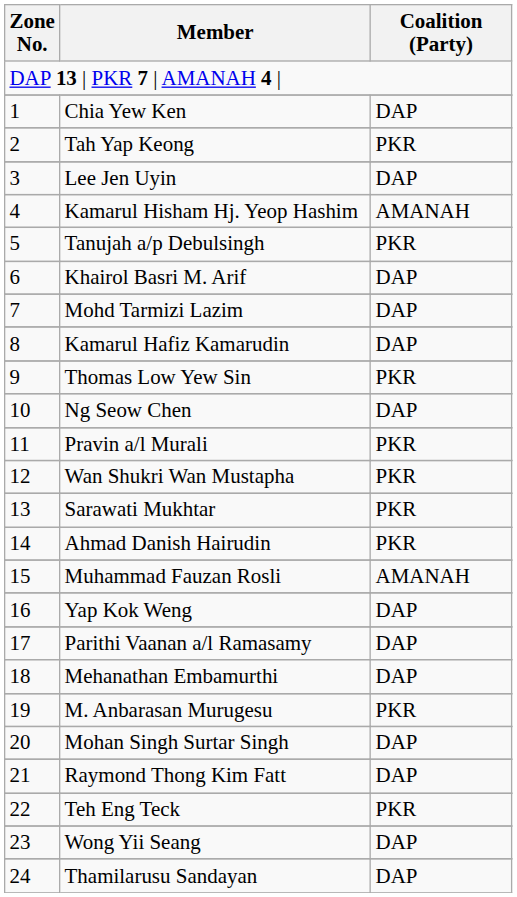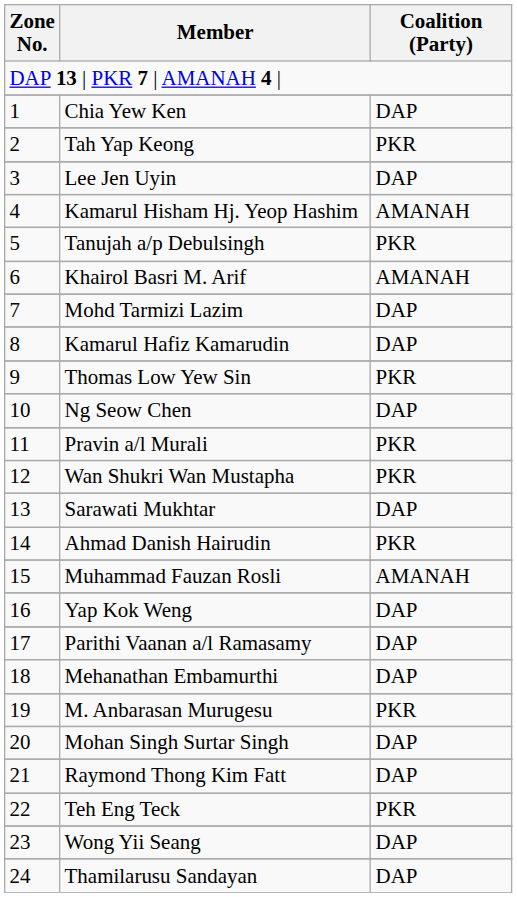Khairol Basri M. Arif | Coalition (Party): DAP -> AMANAH
Sarawati Mukhtar | Coalition (Party): PKR -> DAP
